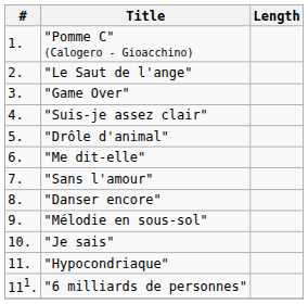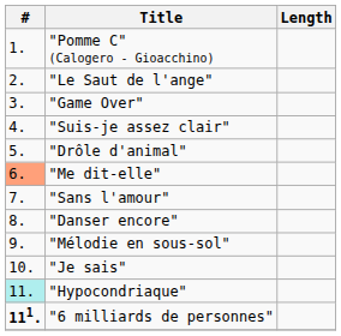"Me dit-elle" | #: no background -> lightsalmon background
"Hypocondriaque" | #: no background -> paleturquoise background
"6 milliards de personnes" | #: normal -> bold
